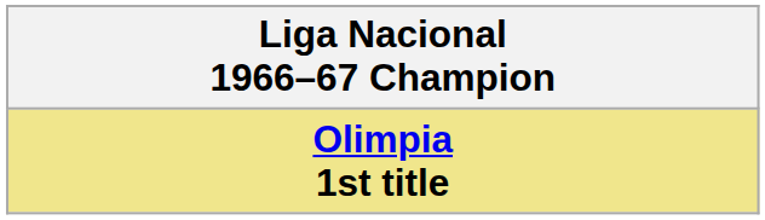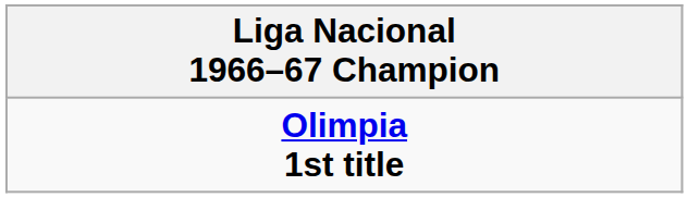row 2 | column 1: khaki background -> no background
